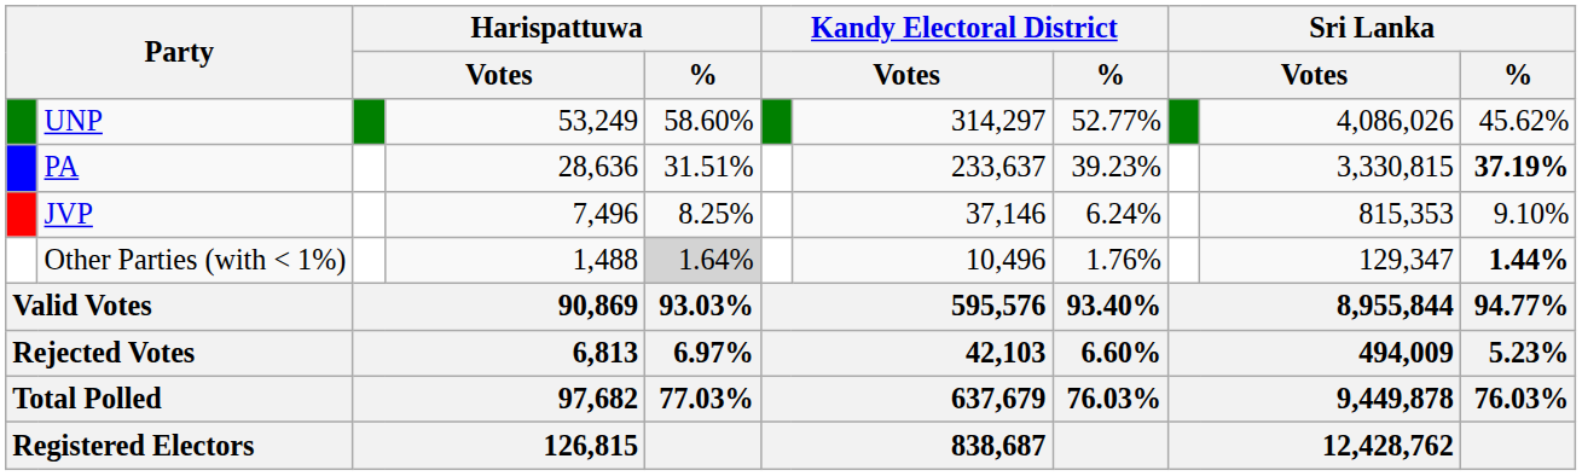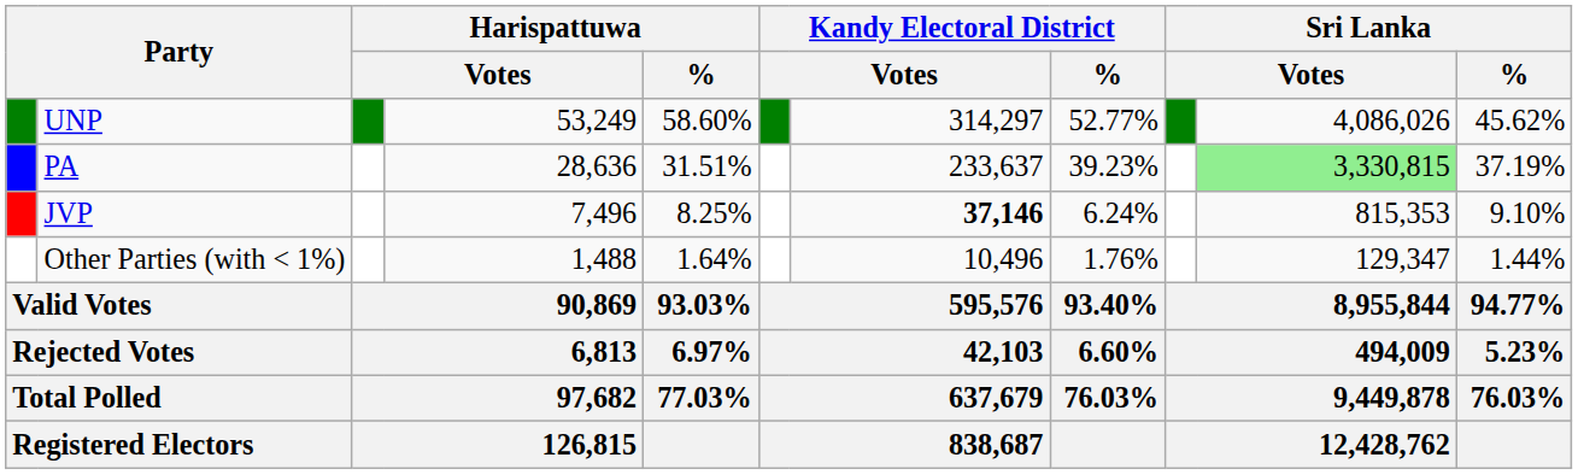PA | column 10: no background -> lightgreen background
PA | Sri Lanka / %: bold -> normal
JVP | column 7: normal -> bold
Other Parties (with < 1%) | Harispattuwa / %: lightgrey background -> no background
Other Parties (with < 1%) | Sri Lanka / %: bold -> normal
